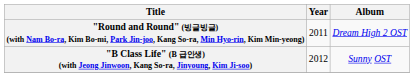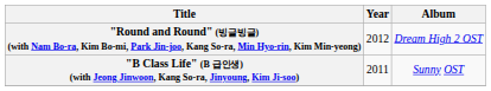row 2 | Year: 2011 -> 2012
row 3 | Year: 2012 -> 2011
